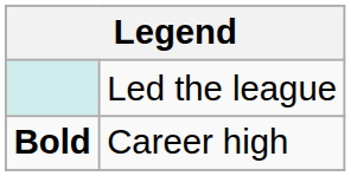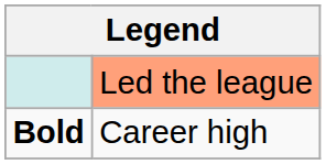row 2 | column 2: no background -> lightsalmon background
